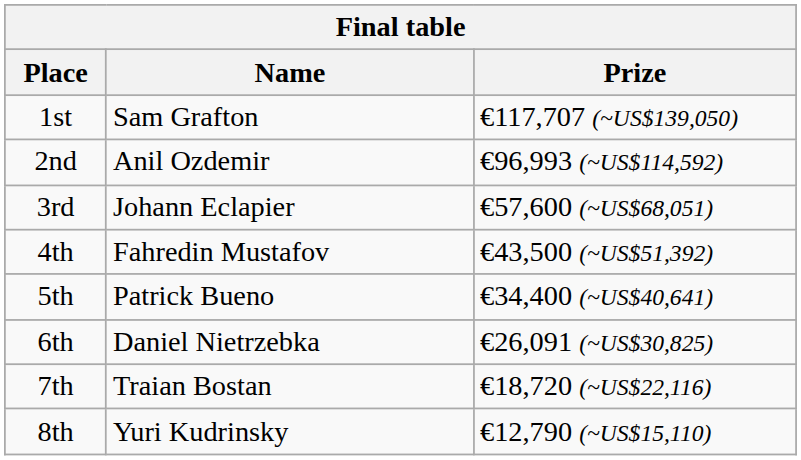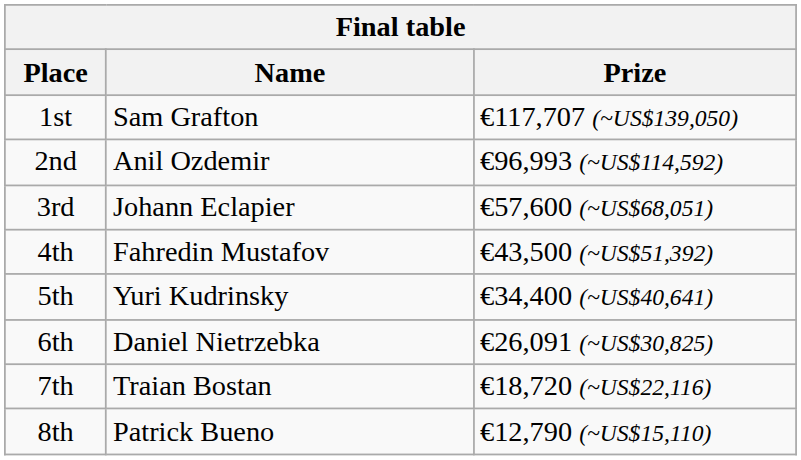5th | Name: Patrick Bueno -> Yuri Kudrinsky
8th | Name: Yuri Kudrinsky -> Patrick Bueno
